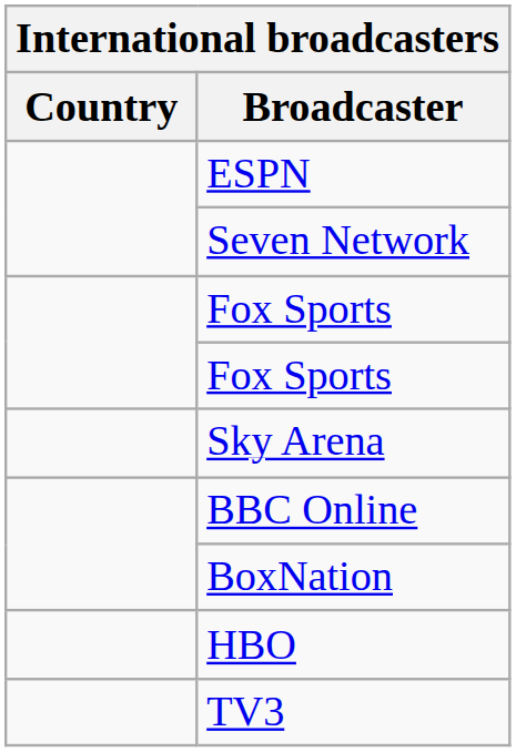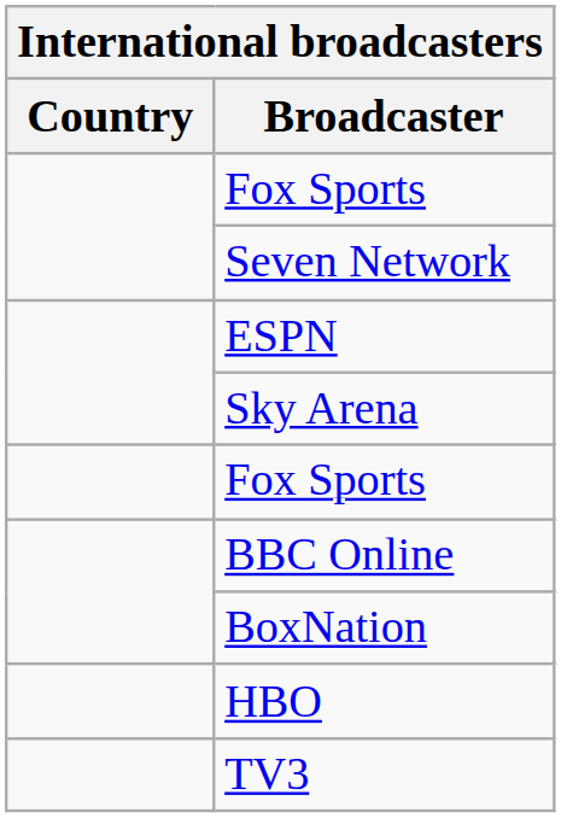row 3 | Broadcaster: ESPN -> Fox Sports
row 5 | Broadcaster: Fox Sports -> ESPN
row 6 | Broadcaster: Fox Sports -> Sky Arena
row 7 | Broadcaster: Sky Arena -> Fox Sports
